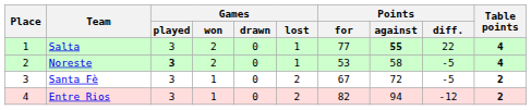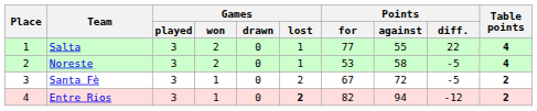Salta | Points / against: bold -> normal
Noreste | Games / played: bold -> normal
Entre Rios | Games / lost: normal -> bold
